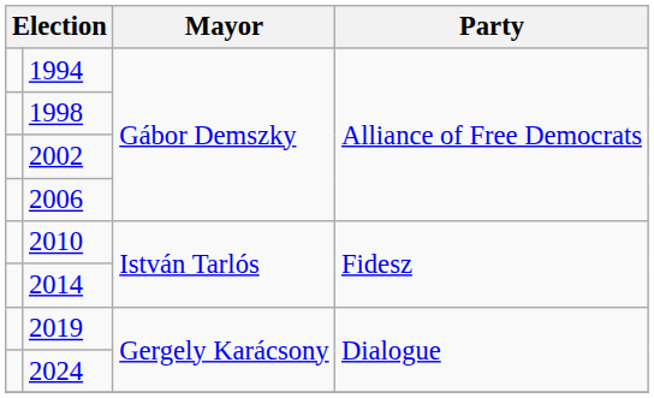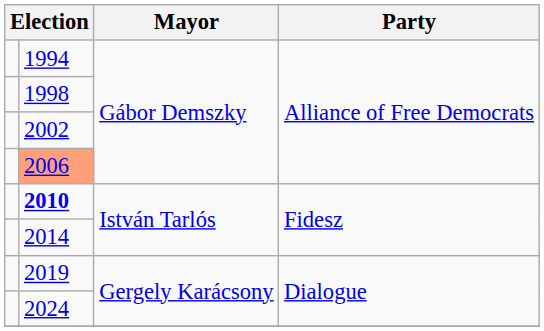2006 | column 2: no background -> lightsalmon background
2010 | column 2: normal -> bold
